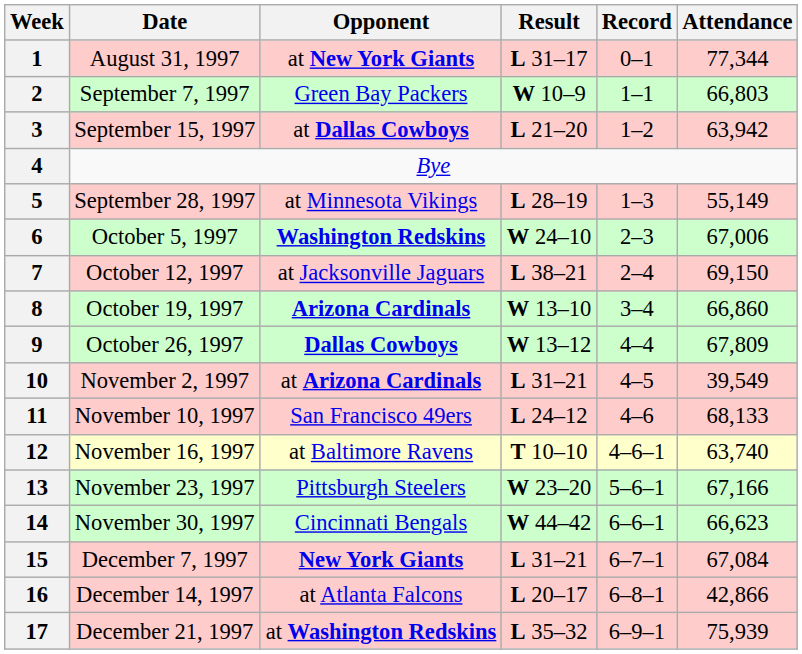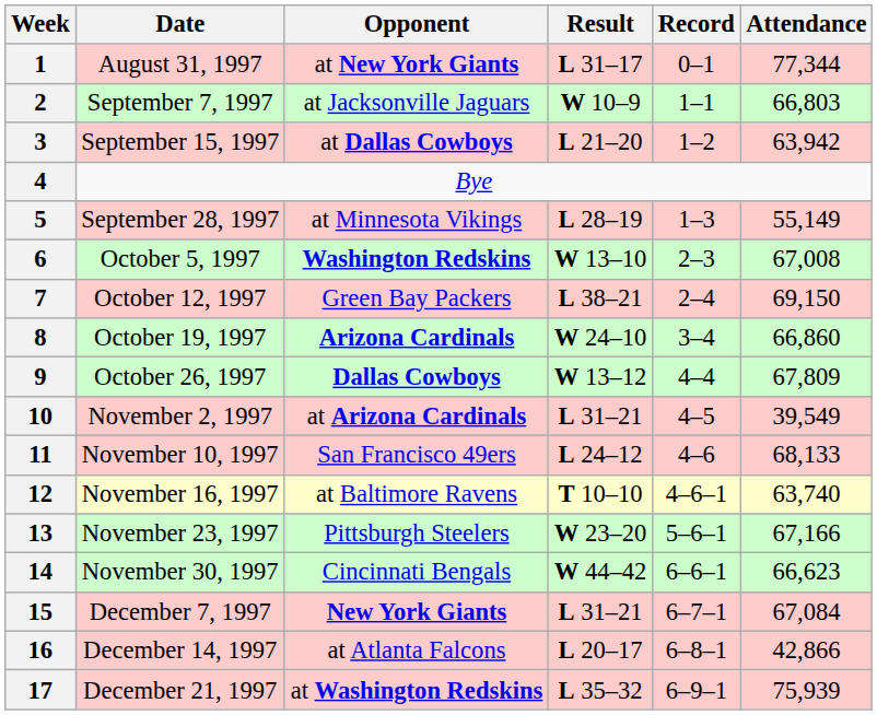2 | Opponent: Green Bay Packers -> at Jacksonville Jaguars
6 | Result: W 24–10 -> W 13–10
6 | Attendance: 67,006 -> 67,008
7 | Opponent: at Jacksonville Jaguars -> Green Bay Packers
8 | Result: W 13–10 -> W 24–10
